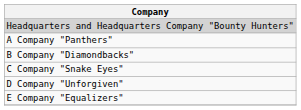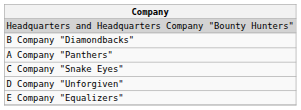row 3 | column 1: A Company "Panthers" -> B Company "Diamondbacks"
row 4 | column 1: B Company "Diamondbacks" -> A Company "Panthers"
